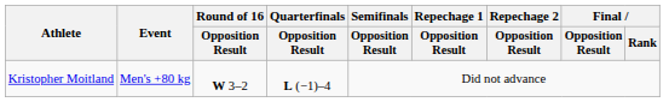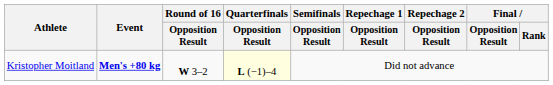Kristopher Moitland | Event: normal -> bold
Kristopher Moitland | Quarterfinals / Opposition Result: no background -> lightyellow background
